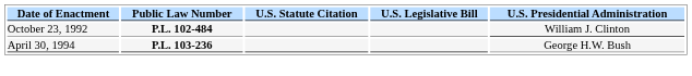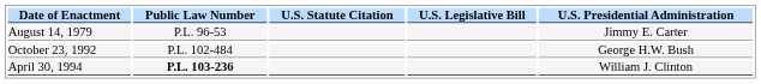+ row: August 14, 1979 | P.L. 96-53 | Jimmy E. Carter
October 23, 1992 | Public Law Number: bold -> normal
October 23, 1992 | U.S. Presidential Administration: William J. Clinton -> George H.W. Bush
April 30, 1994 | U.S. Presidential Administration: George H.W. Bush -> William J. Clinton
